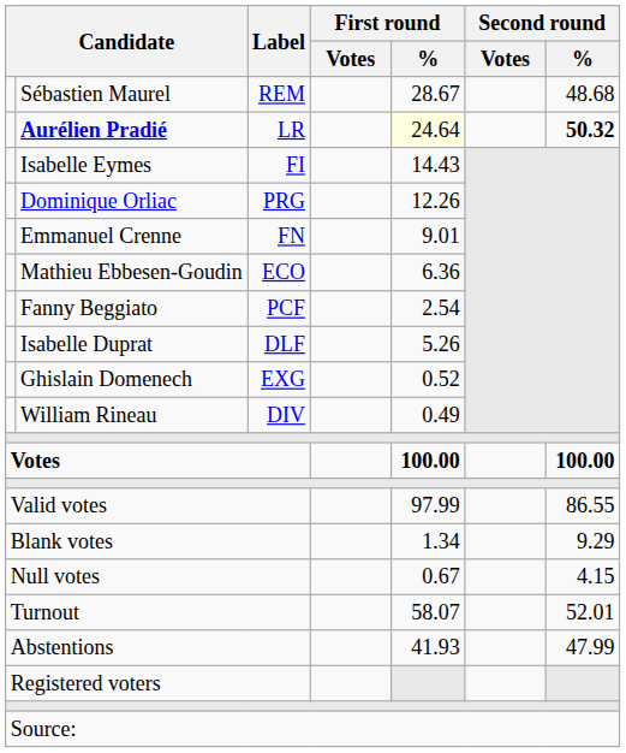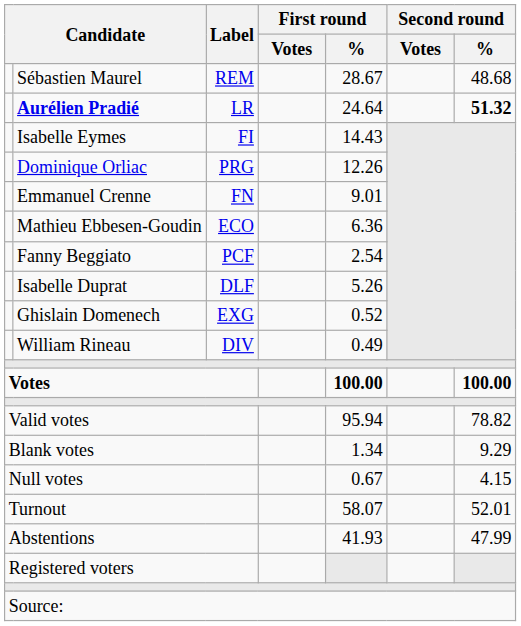Aurélien Pradié | First round / %: lightyellow background -> no background
Aurélien Pradié | Second round / %: 50.32 -> 51.32
Valid votes | First round / %: 97.99 -> 95.94
Valid votes | Second round / %: 86.55 -> 78.82
